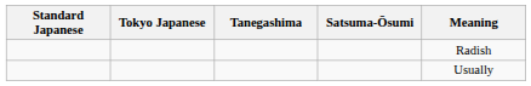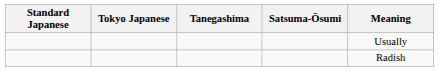row 2 | Meaning: Radish -> Usually
row 3 | Meaning: Usually -> Radish
